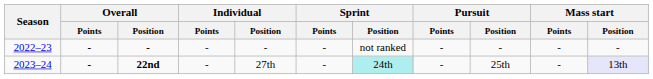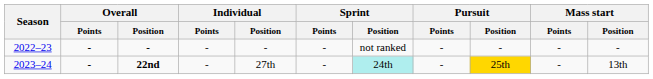22nd | Pursuit / Position: no background -> gold background
22nd | Mass start / Position: lavender background -> no background
